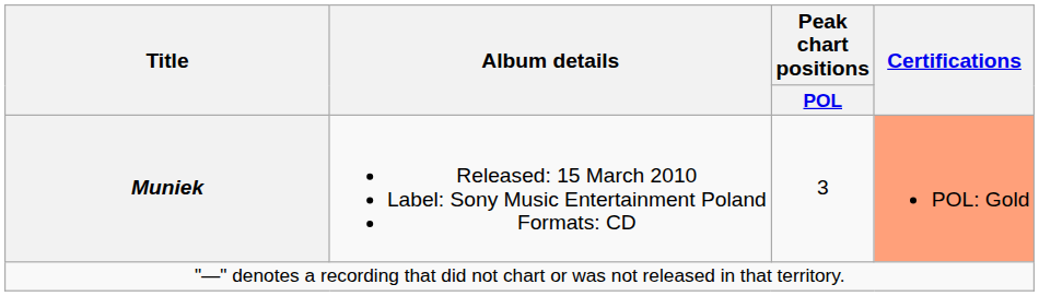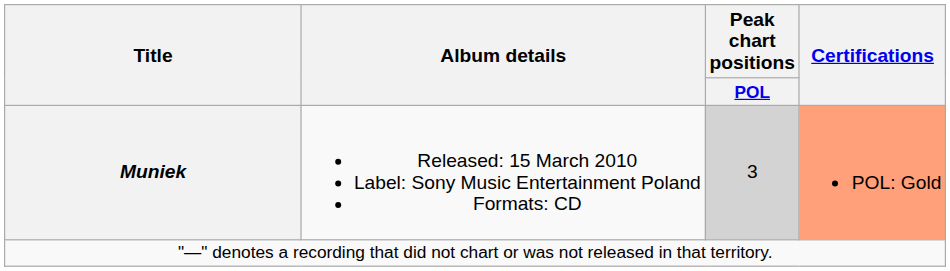Muniek | Peak chart positions / POL: no background -> lightgrey background
